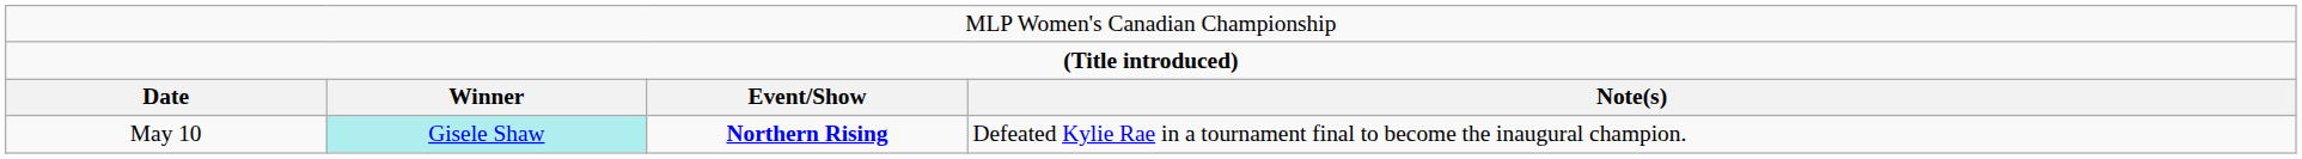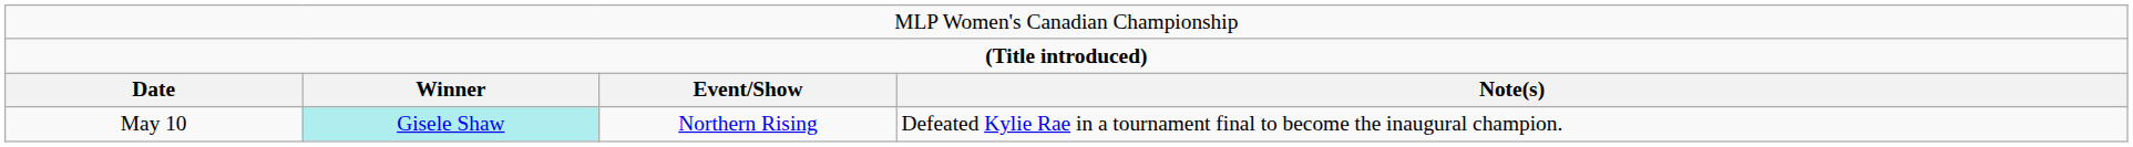May 10 | column 3: bold -> normal
